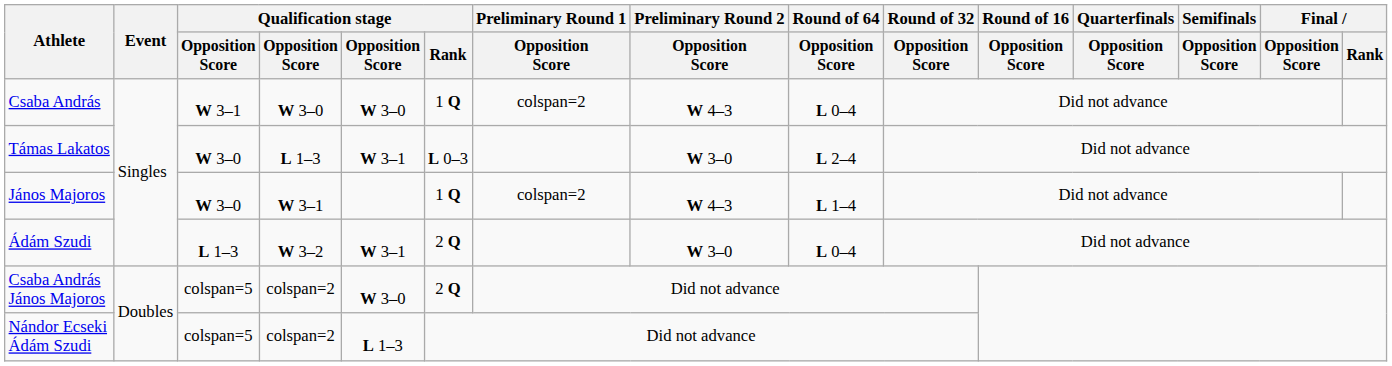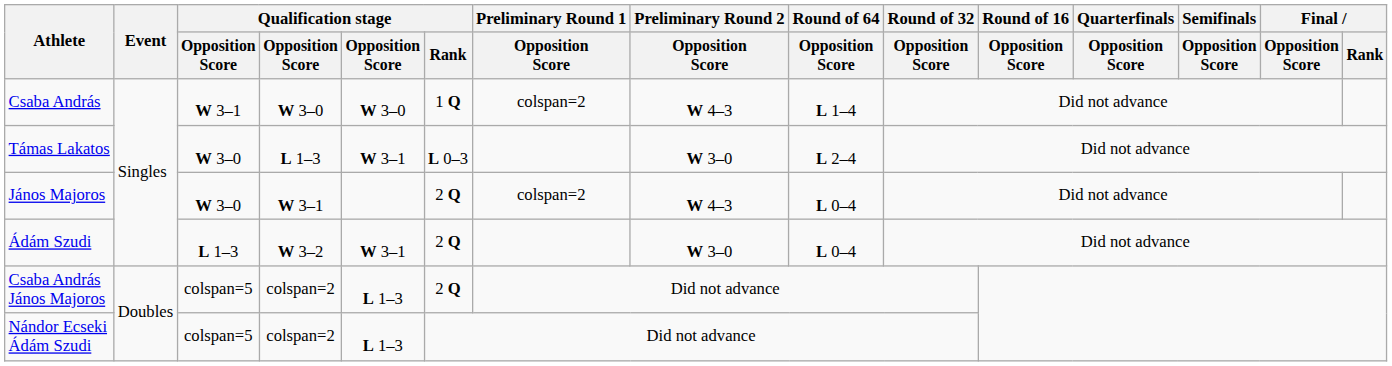Csaba András | Round of 64 / Opposition Score: L 0–4 -> L 1–4
János Majoros | Qualification stage / Rank: 1 Q -> 2 Q
János Majoros | Round of 64 / Opposition Score: L 1–4 -> L 0–4
Csaba András János Majoros | column 5: W 3–0 -> L 1–3
